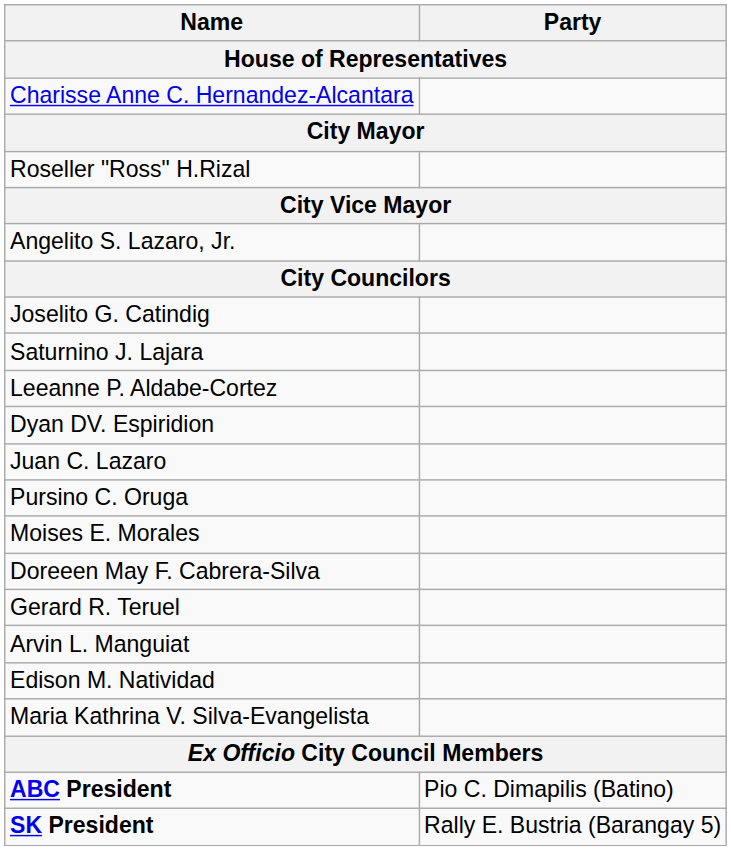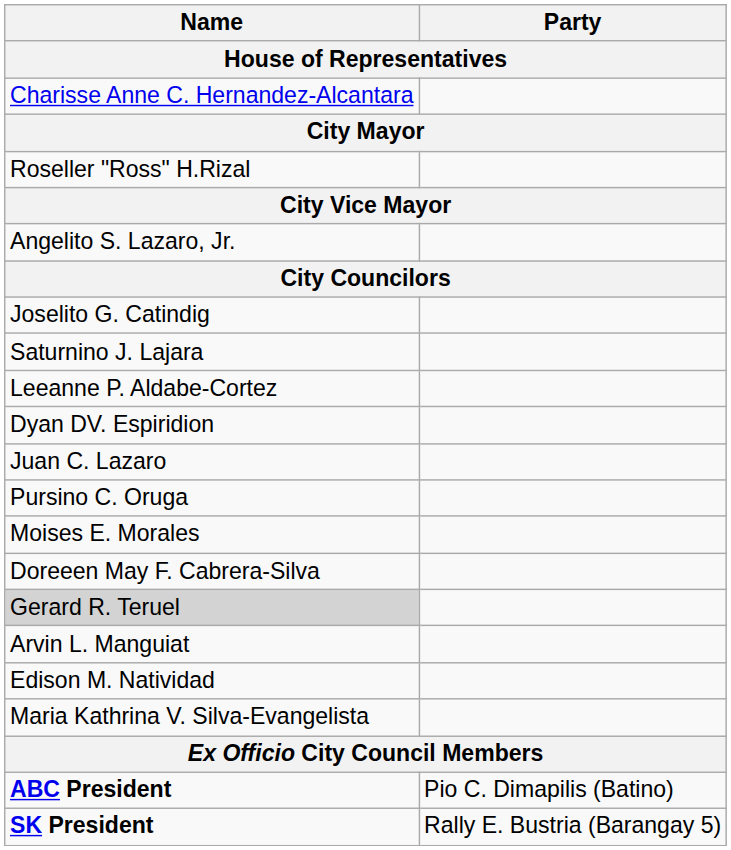Gerard R. Teruel | Name / House of Representatives: no background -> lightgrey background
